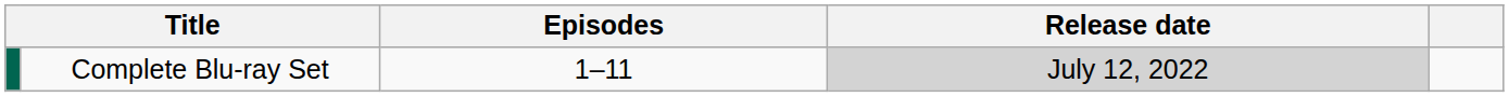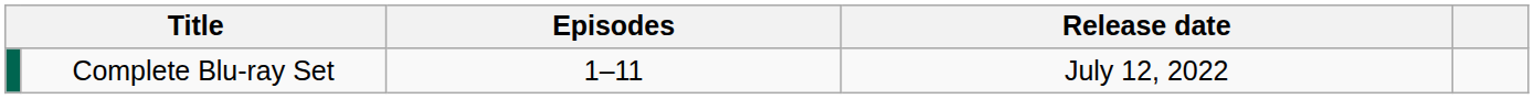Complete Blu-ray Set | Release date: lightgrey background -> no background
